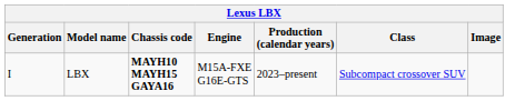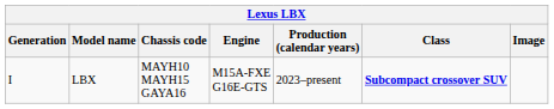LBX | Chassis code: bold -> normal
LBX | Class: normal -> bold
